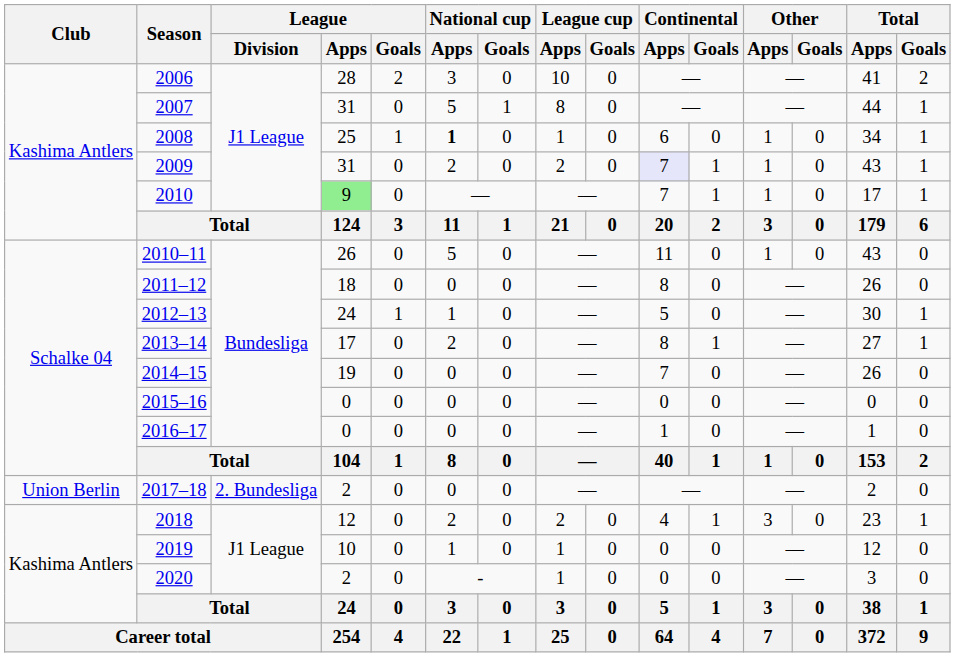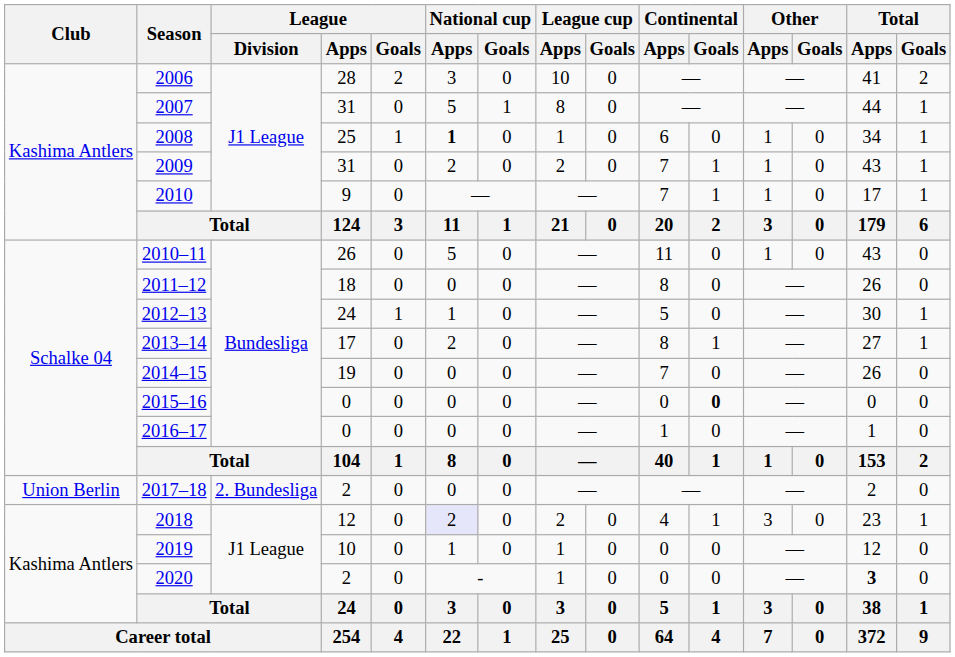2009 | Continental / Apps: lavender background -> no background
2010 | League / Apps: lightgreen background -> no background
2015–16 | Continental / Goals: normal -> bold
2018 | National cup / Apps: no background -> lavender background
2020 | Total / Apps: normal -> bold
